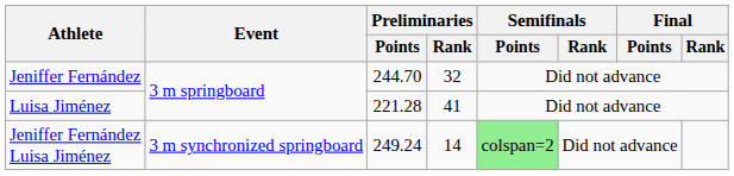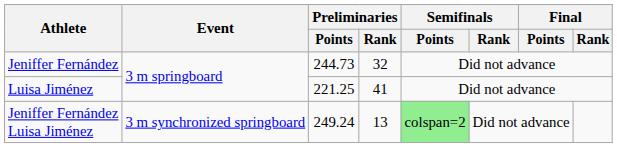Jeniffer Fernández | Preliminaries / Points: 244.70 -> 244.73
Luisa Jiménez | Preliminaries / Points: 221.28 -> 221.25
Jeniffer Fernández Luisa Jiménez | Preliminaries / Rank: 14 -> 13
